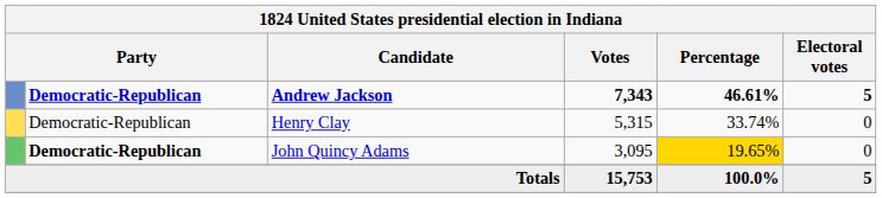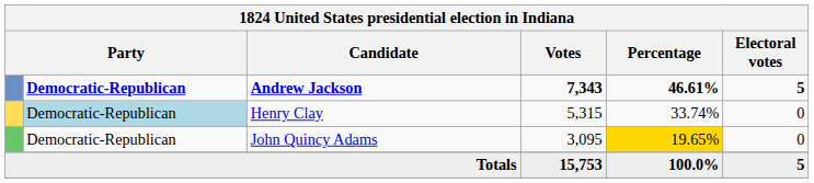Henry Clay | column 2: no background -> lightblue background
John Quincy Adams | column 2: bold -> normal
